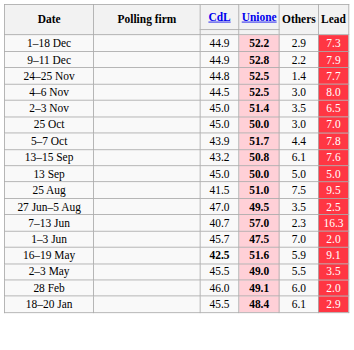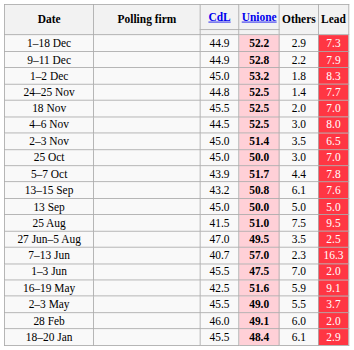+ row: 1–2 Dec | 45.0 | 53.2 | 1.8 | 8.3
+ row: 18 Nov | 45.5 | 52.5 | 2.0 | 7.0
1–3 Jun | CdL: 45.7 -> 45.5
16–19 May | CdL: bold -> normal
2–3 May | Lead: 3.5 -> 3.7
